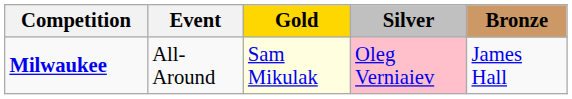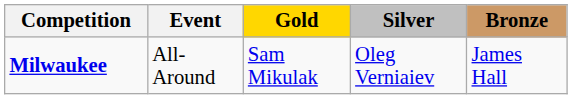row 2 | Gold: lightyellow background -> no background
row 2 | Silver: pink background -> no background
